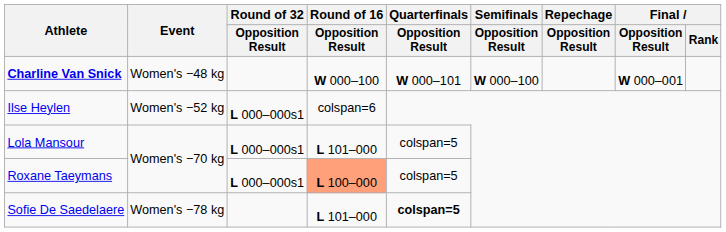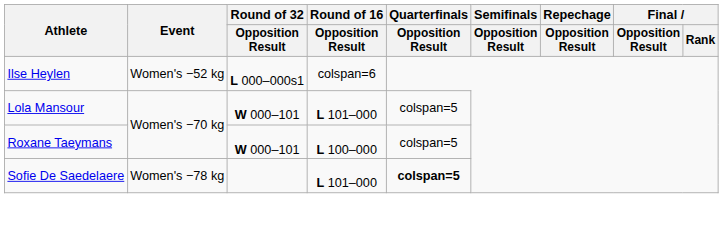- row: Charline Van Snick | Women's −48 kg | W 000–100 | W 000–101 | W 000–100 | W 000–001
Lola Mansour | Round of 32 / Opposition Result: L 000–000s1 -> W 000–101
Roxane Taeymans | Round of 32 / Opposition Result: L 000–000s1 -> W 000–101
Roxane Taeymans | Round of 16 / Opposition Result: lightsalmon background -> no background
